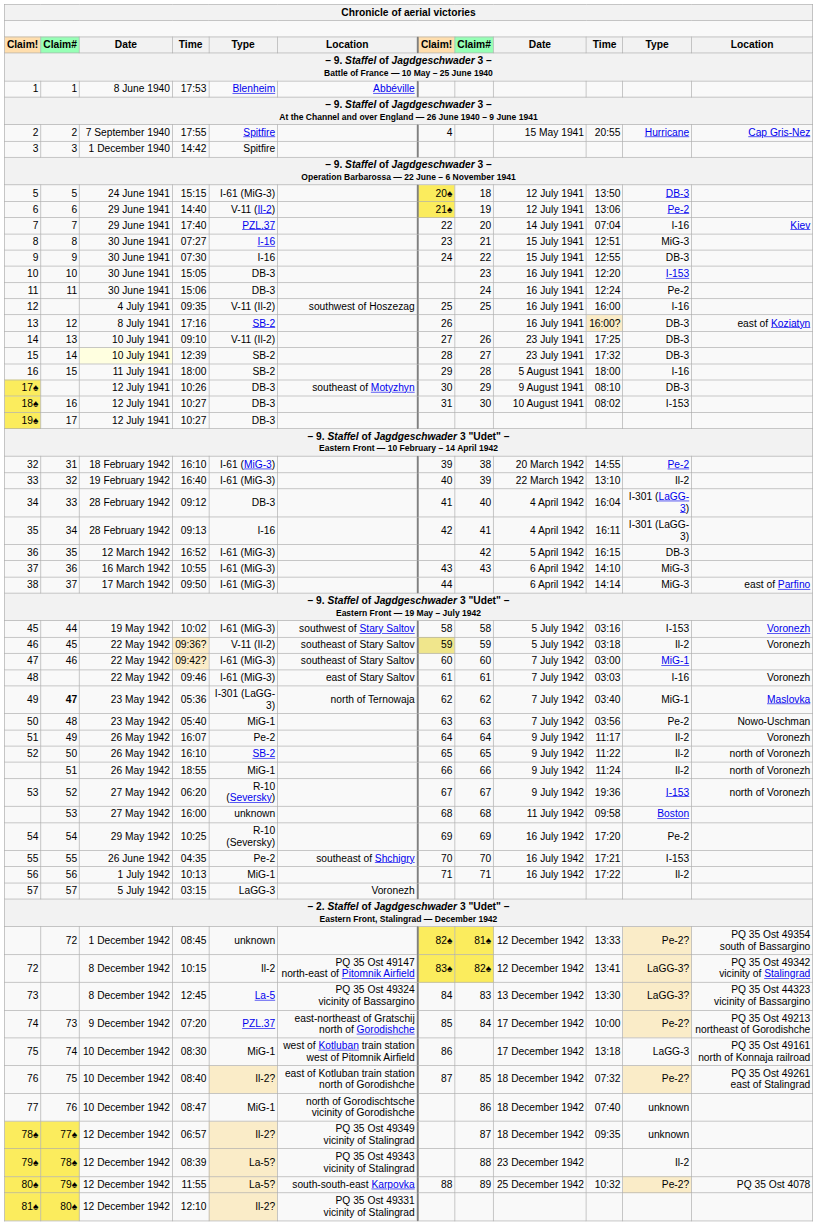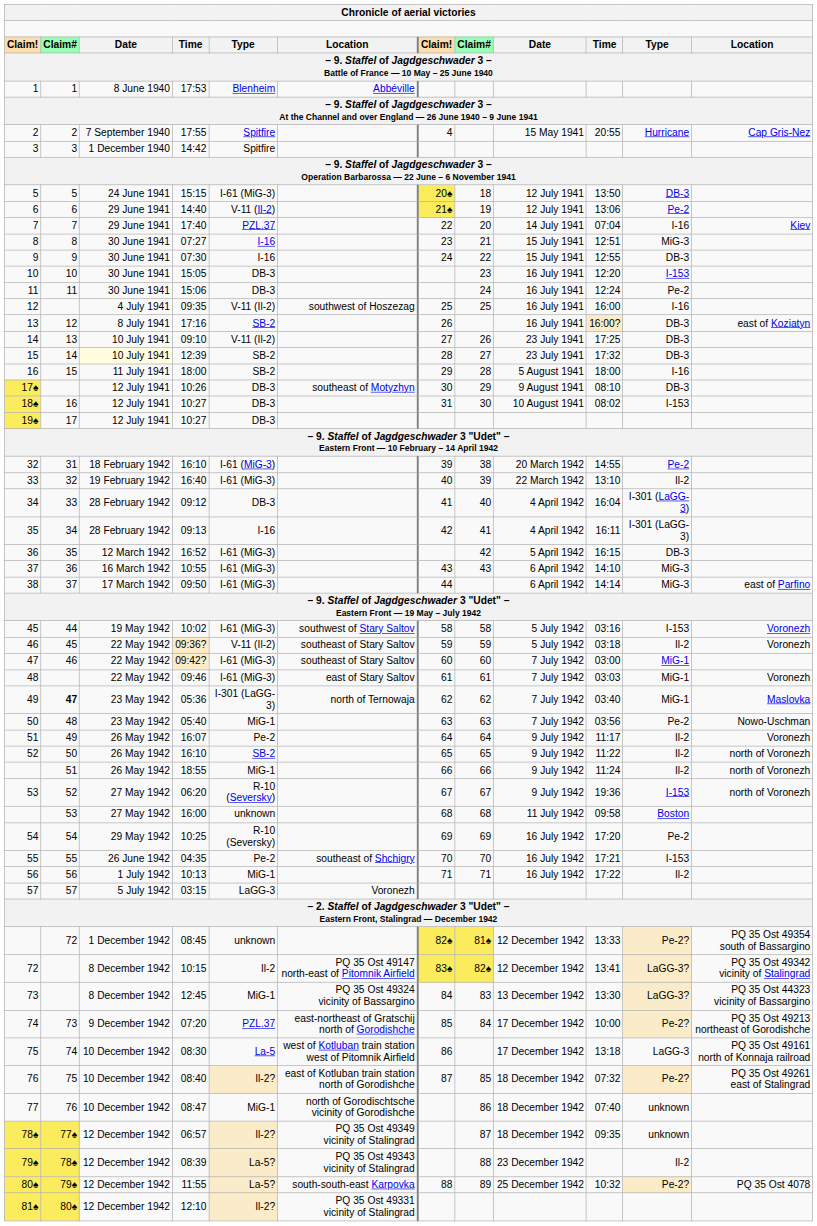09:36? | column 7: khaki background -> no background
09:46 | column 11: I-16 -> MiG-1
12:45 | column 5: La-5 -> MiG-1
08:30 | column 5: MiG-1 -> La-5
